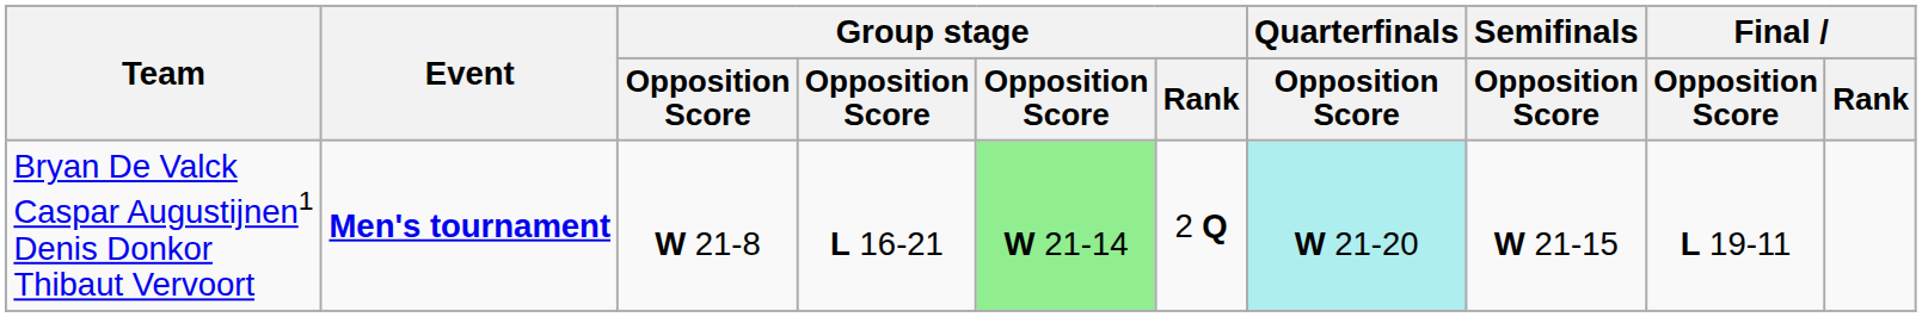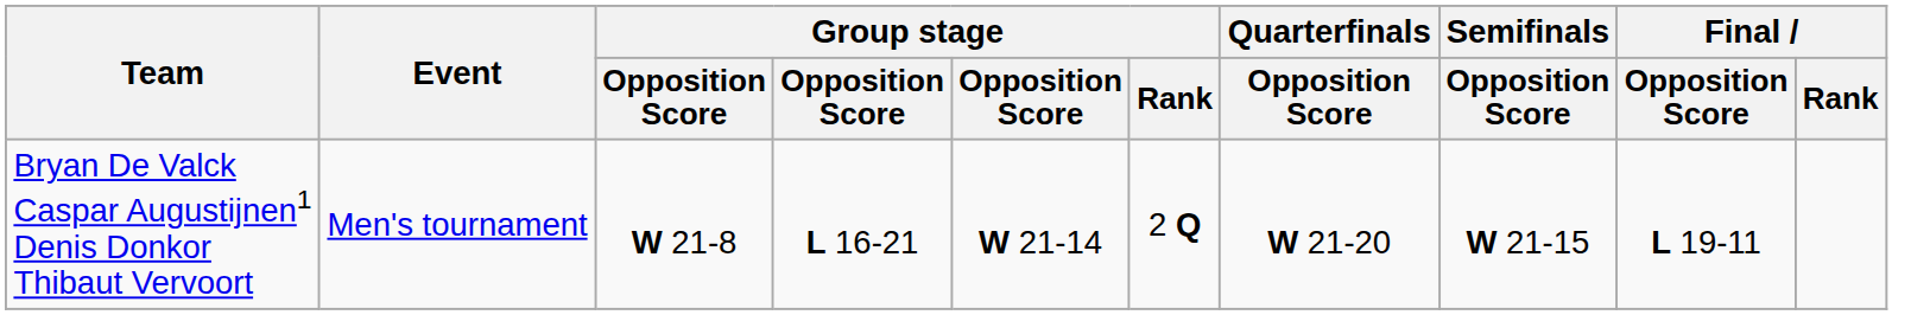row 3 | Event: bold -> normal
row 3 | column 5: lightgreen background -> no background
row 3 | Quarterfinals / Opposition Score: paleturquoise background -> no background
